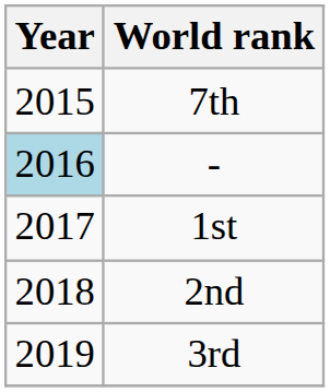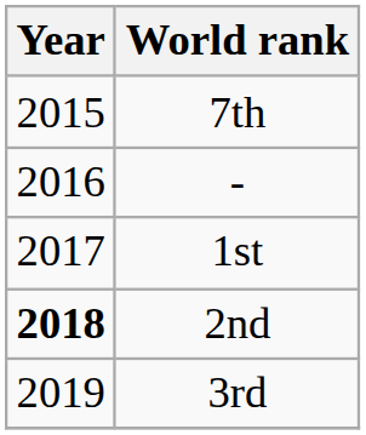- | Year: lightblue background -> no background
2nd | Year: normal -> bold
